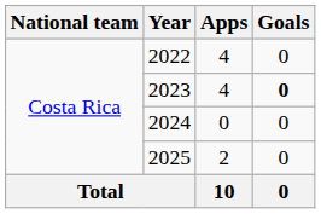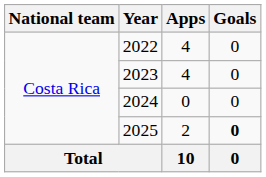2023 | Goals: bold -> normal
2025 | Goals: normal -> bold
